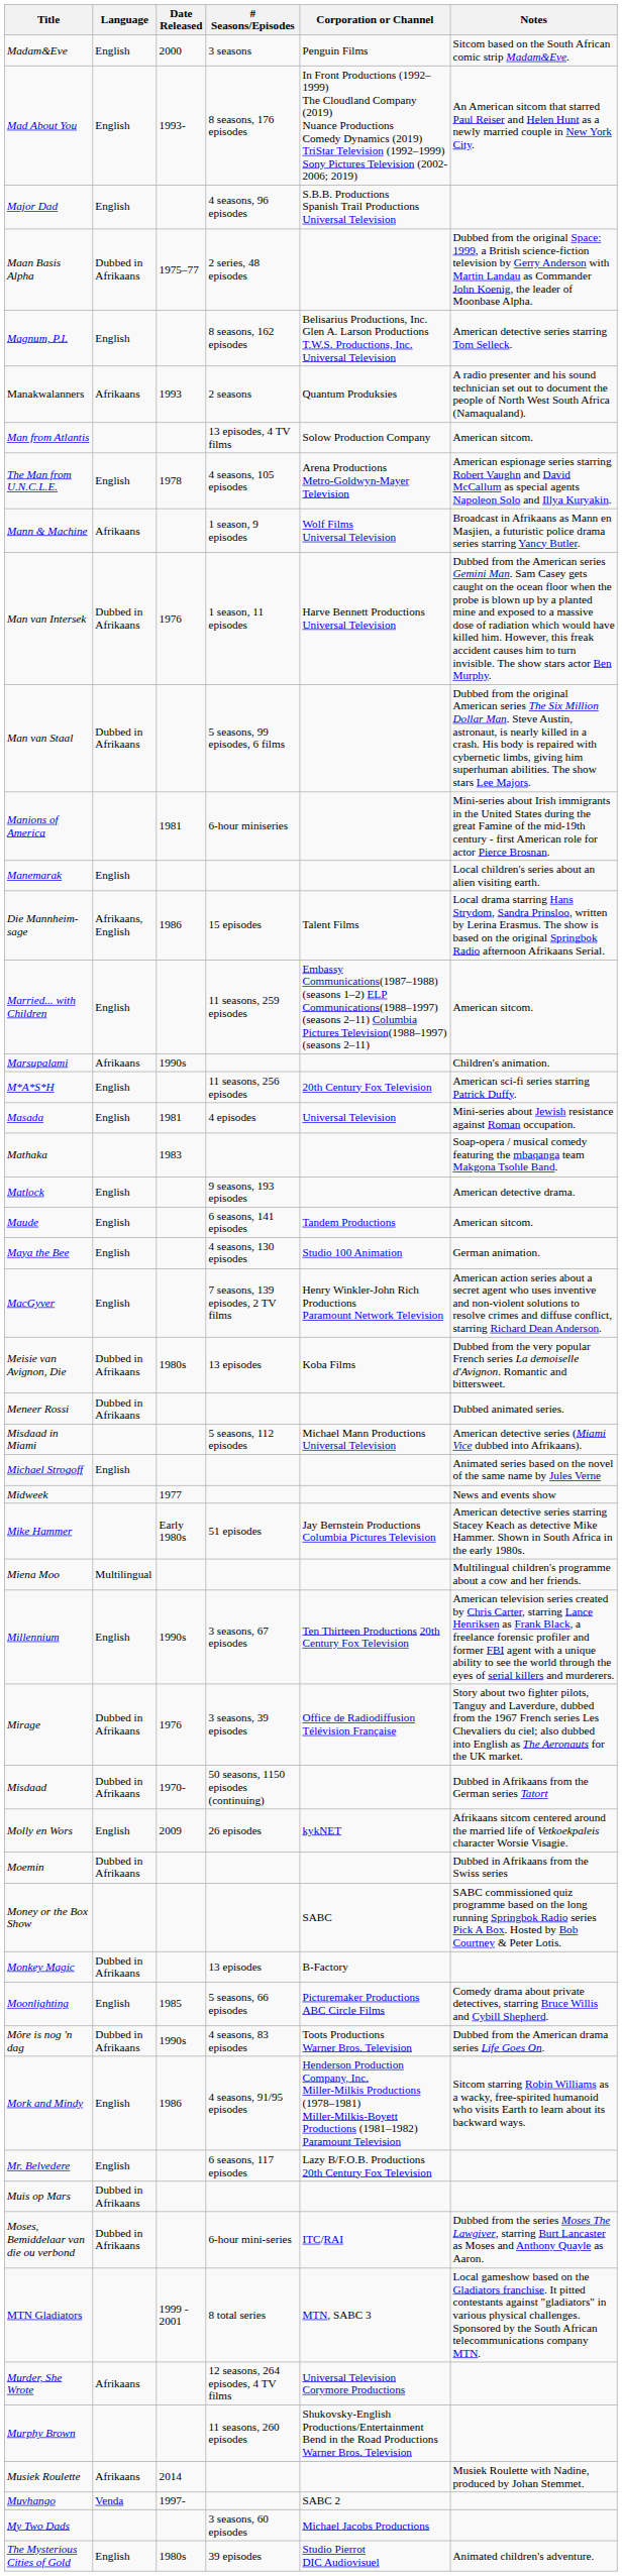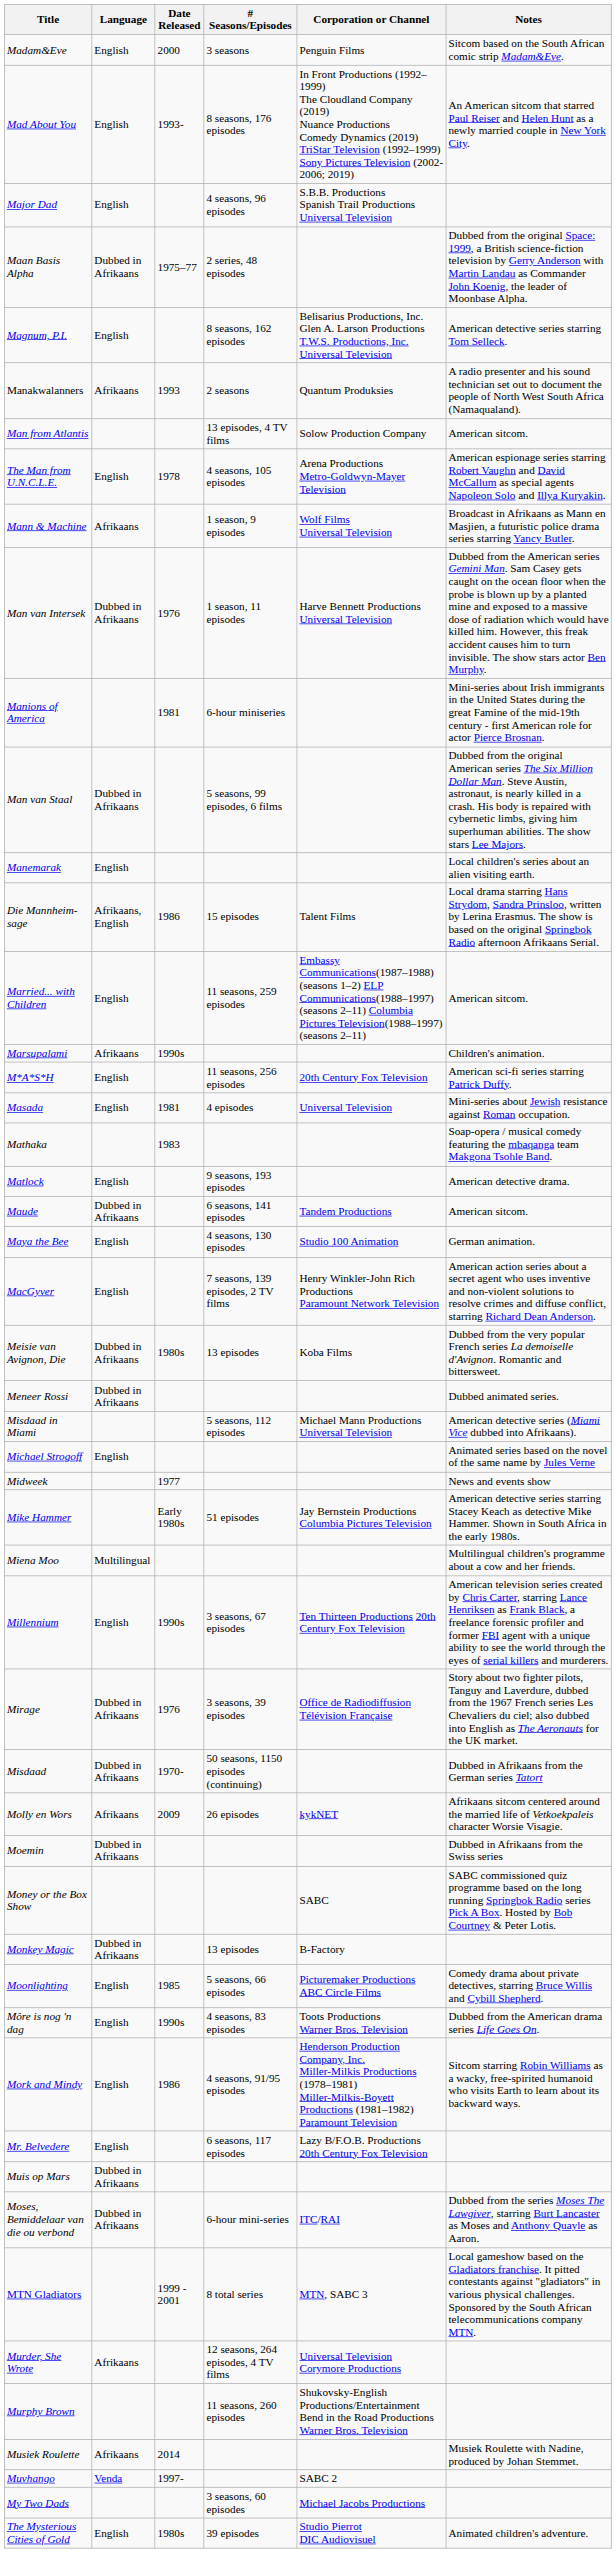rows swapped: Man van Staal <-> Manions of America
Maude | Language: English -> Dubbed in Afrikaans
Molly en Wors | Language: English -> Afrikaans
Môre is nog 'n dag | Language: Dubbed in Afrikaans -> English
